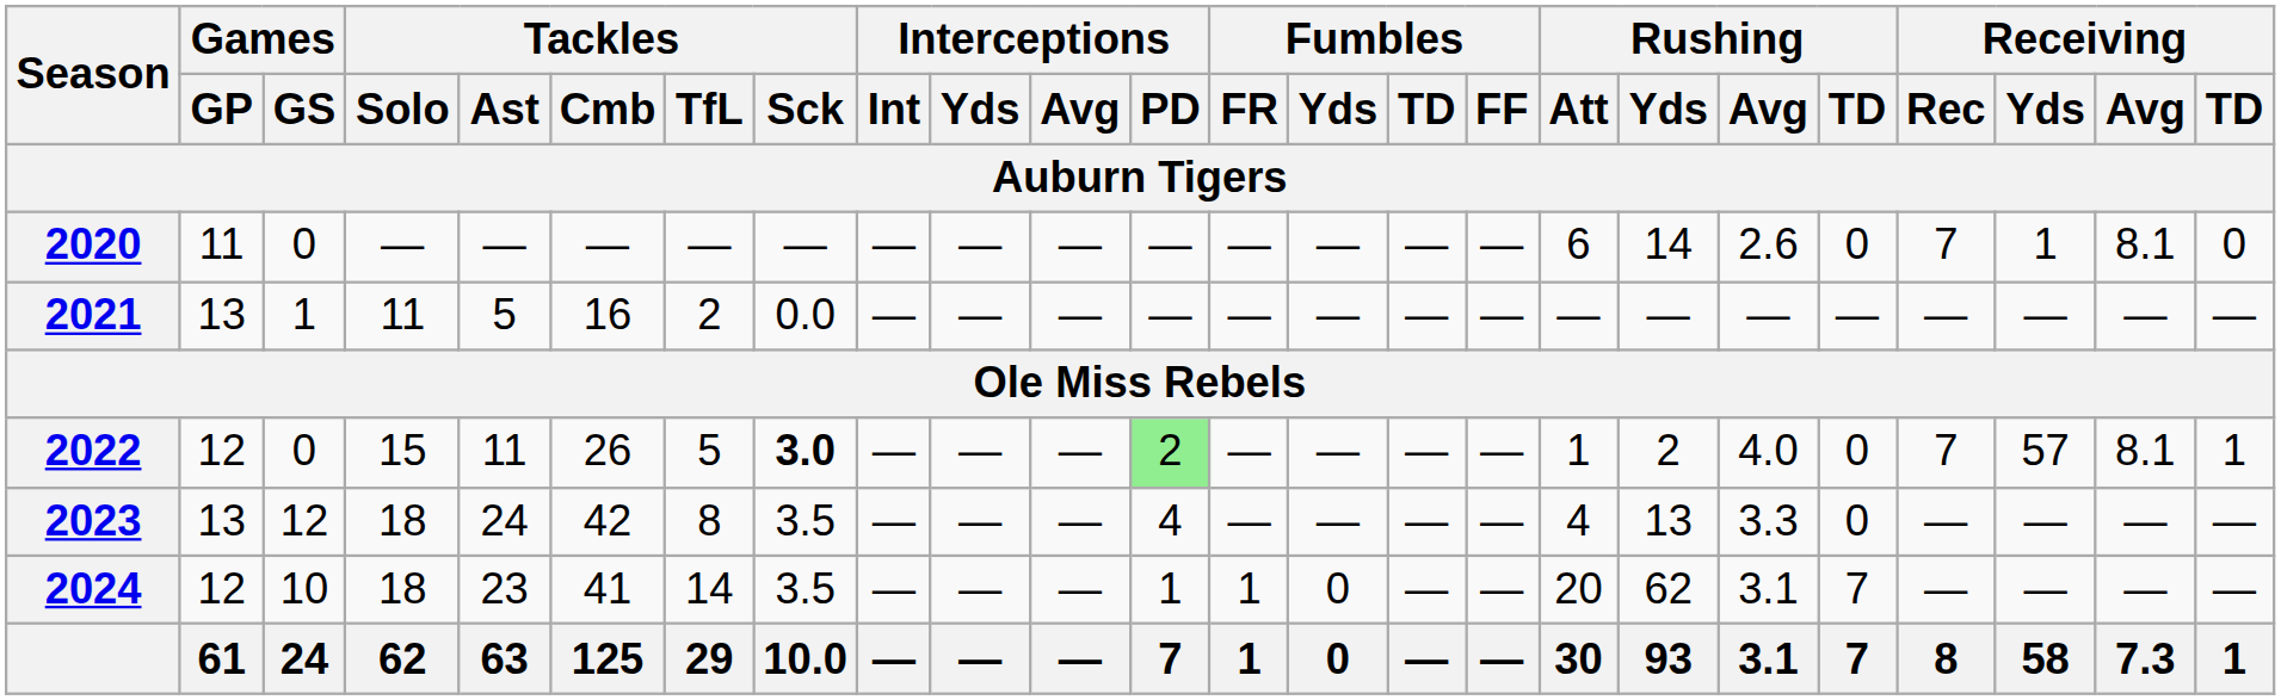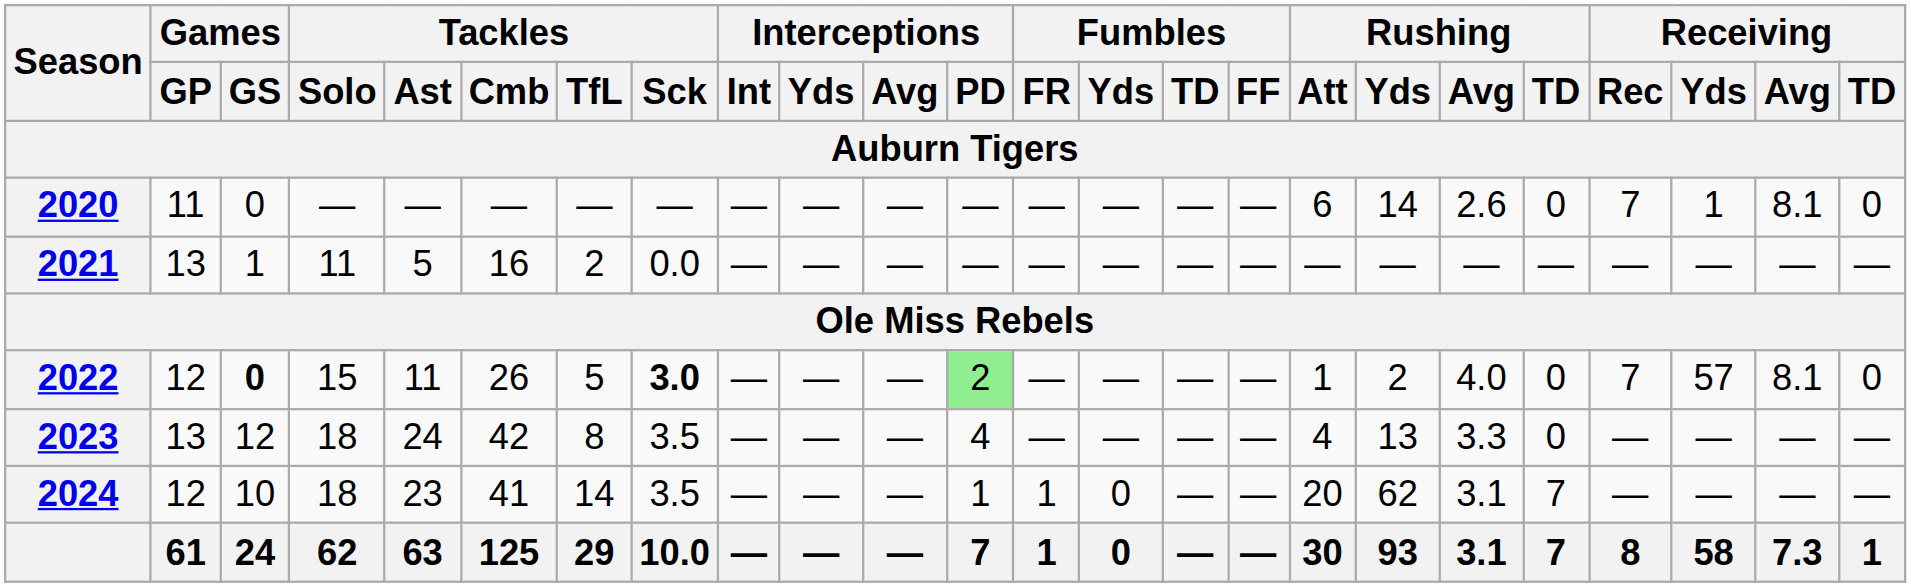2022 | Games / GS: normal -> bold
2022 | Receiving / TD: 1 -> 0
